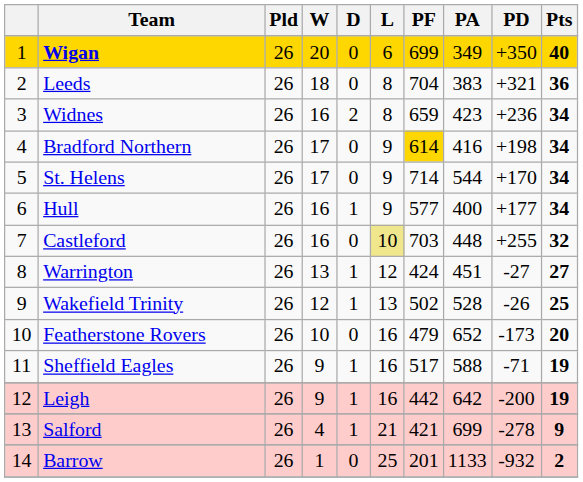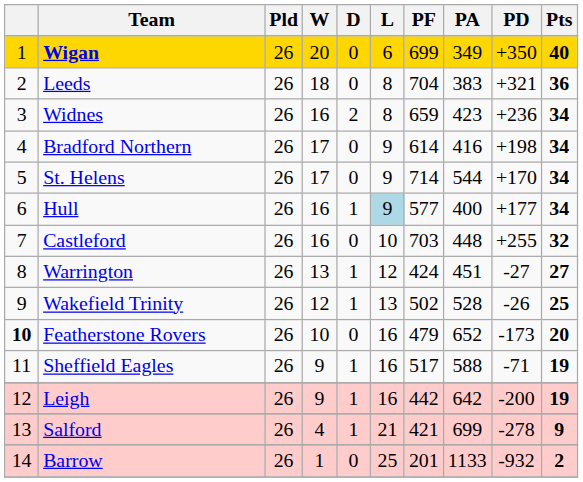Bradford Northern | PF: gold background -> no background
Hull | L: no background -> lightblue background
Castleford | L: khaki background -> no background
Featherstone Rovers | column 1: normal -> bold
